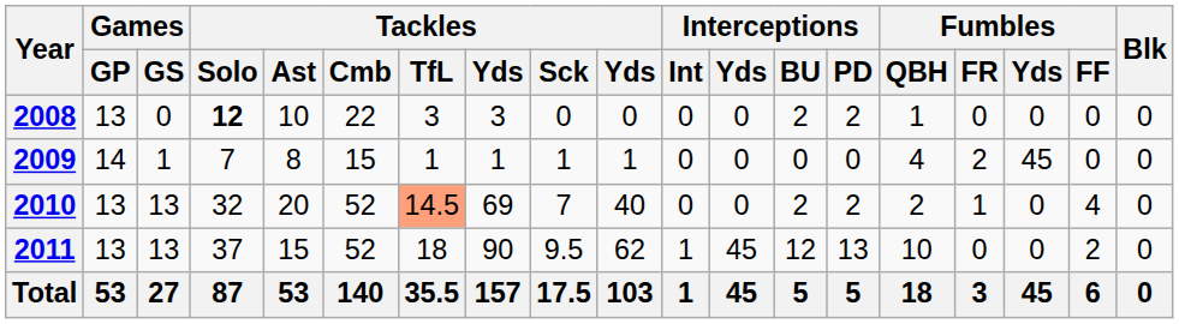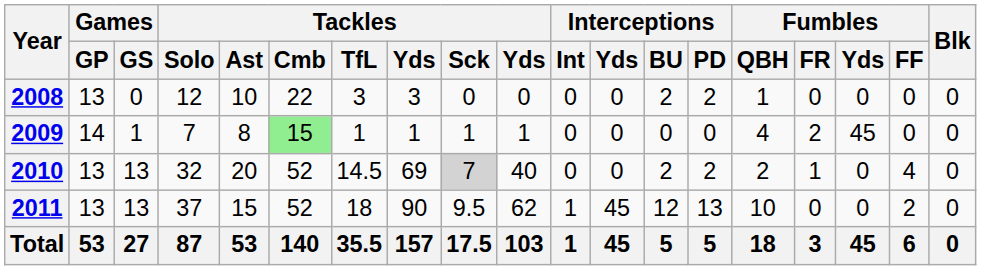2008 | Tackles / Solo: bold -> normal
2009 | Tackles / Cmb: no background -> lightgreen background
2010 | Tackles / TfL: lightsalmon background -> no background
2010 | Tackles / Sck: no background -> lightgrey background
